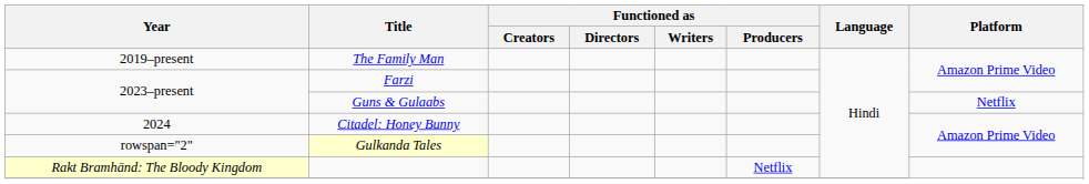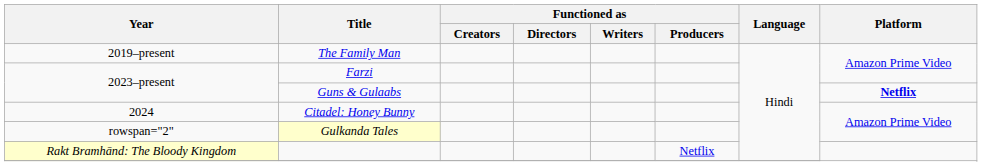Guns & Gulaabs | Platform: normal -> bold
